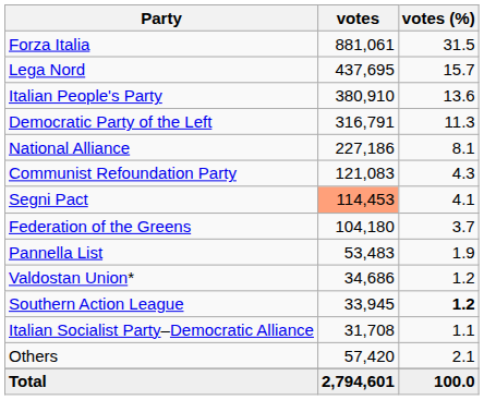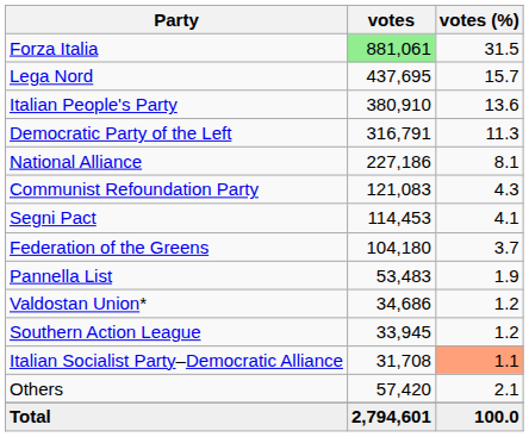Forza Italia | votes: no background -> lightgreen background
Segni Pact | votes: lightsalmon background -> no background
Southern Action League | votes (%): bold -> normal
Italian Socialist Party–Democratic Alliance | votes (%): no background -> lightsalmon background
